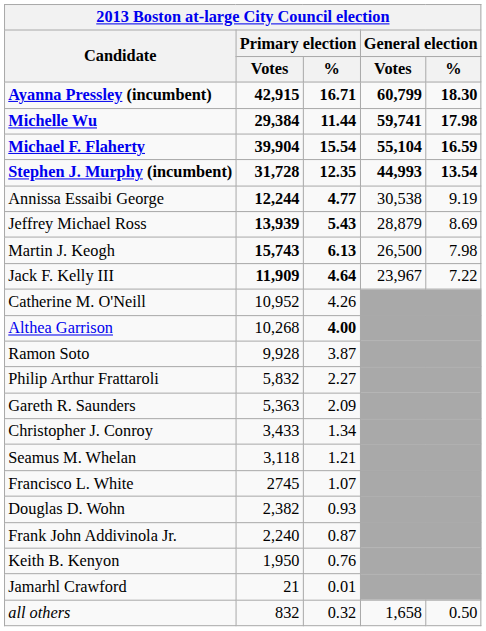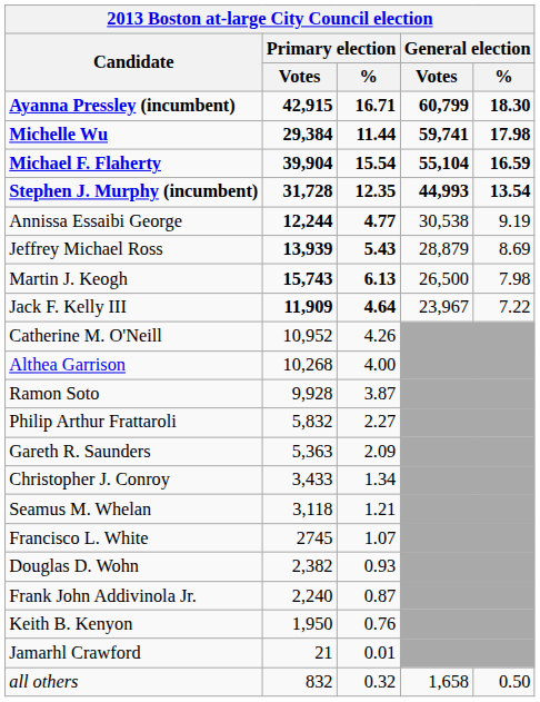Althea Garrison | Primary election / %: bold -> normal
